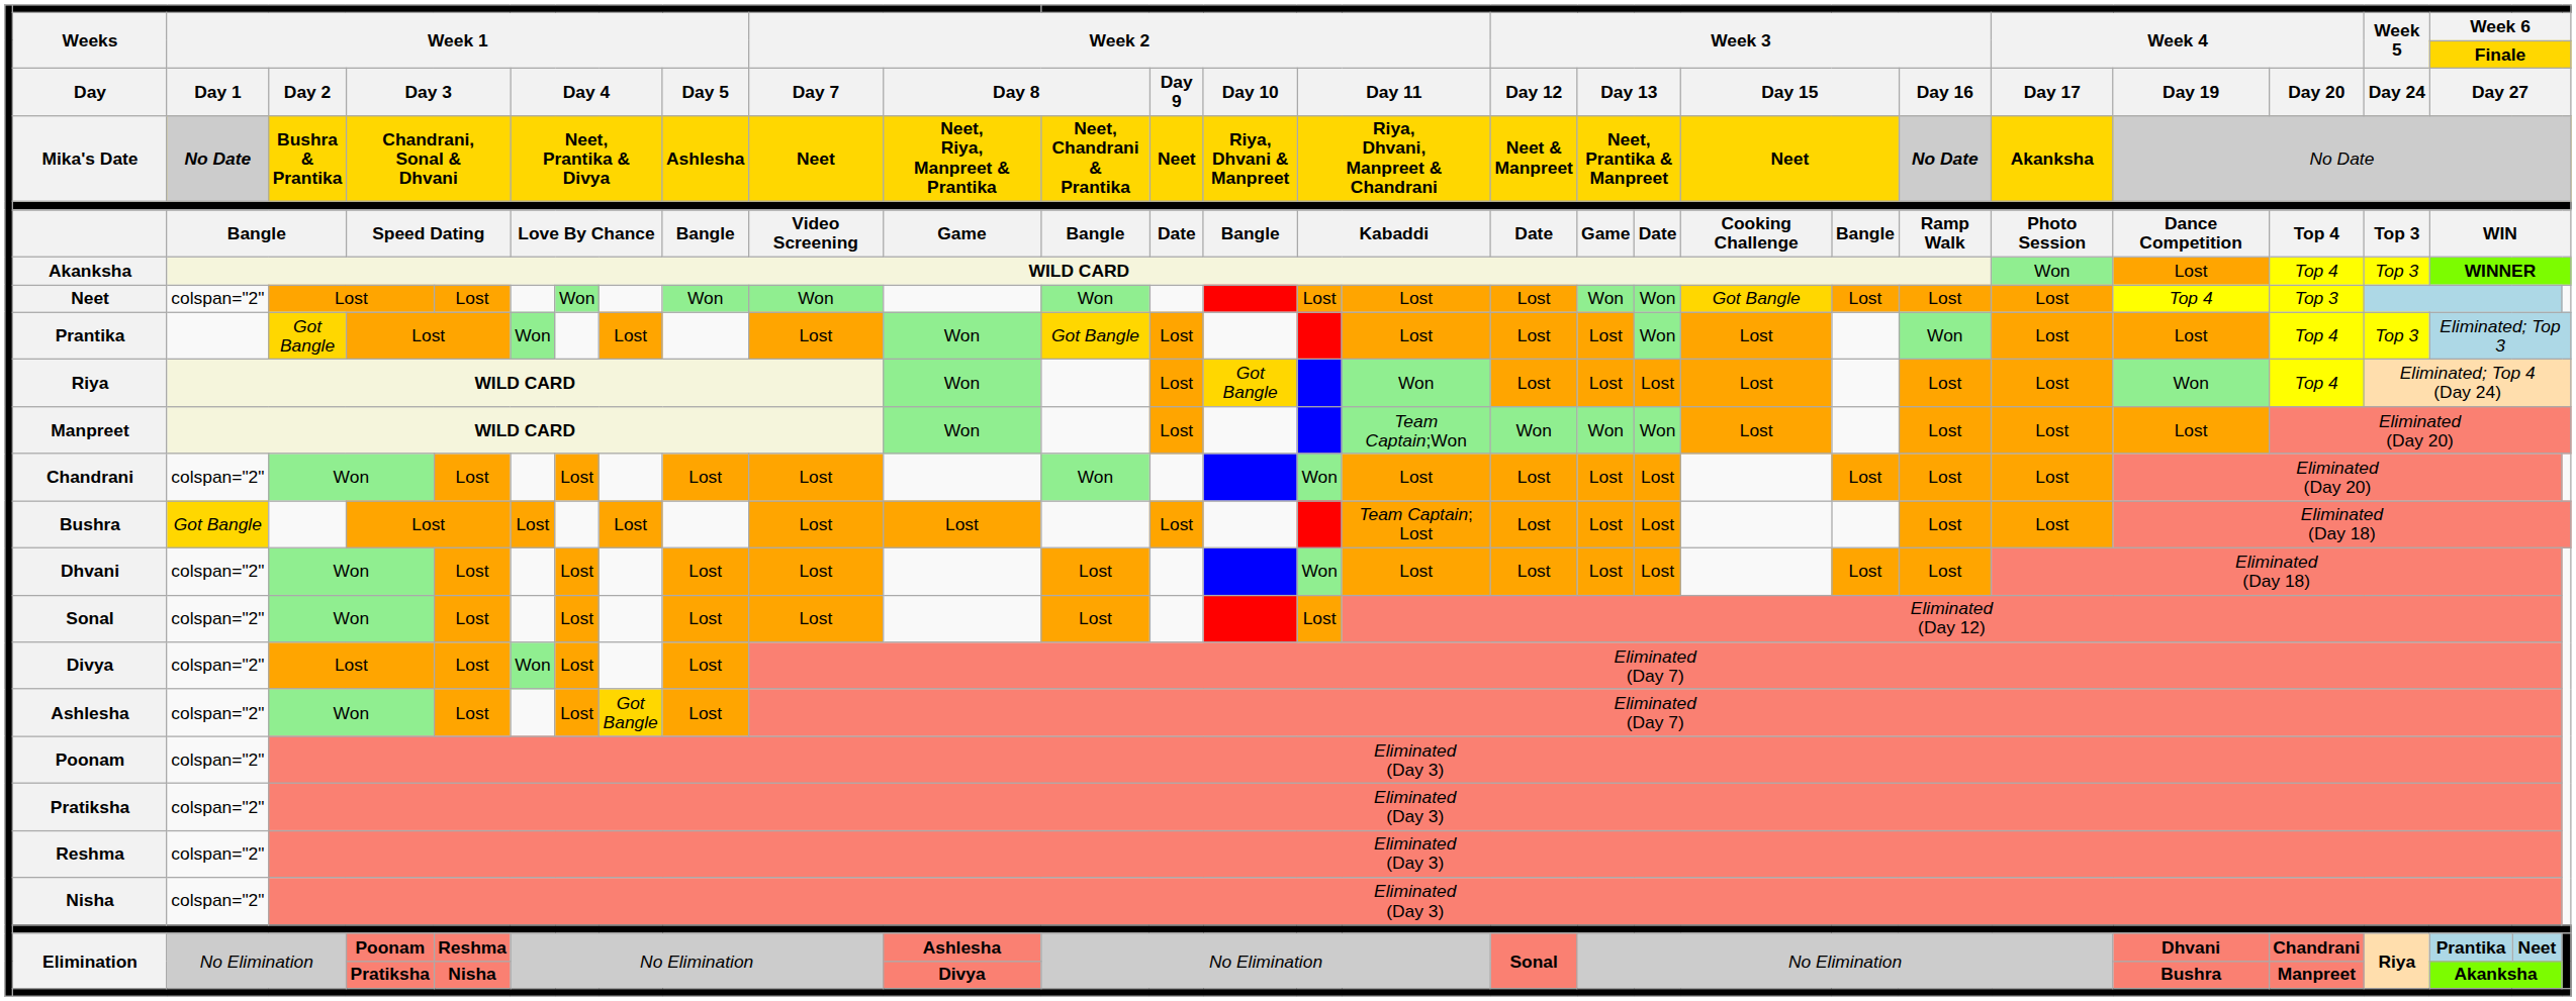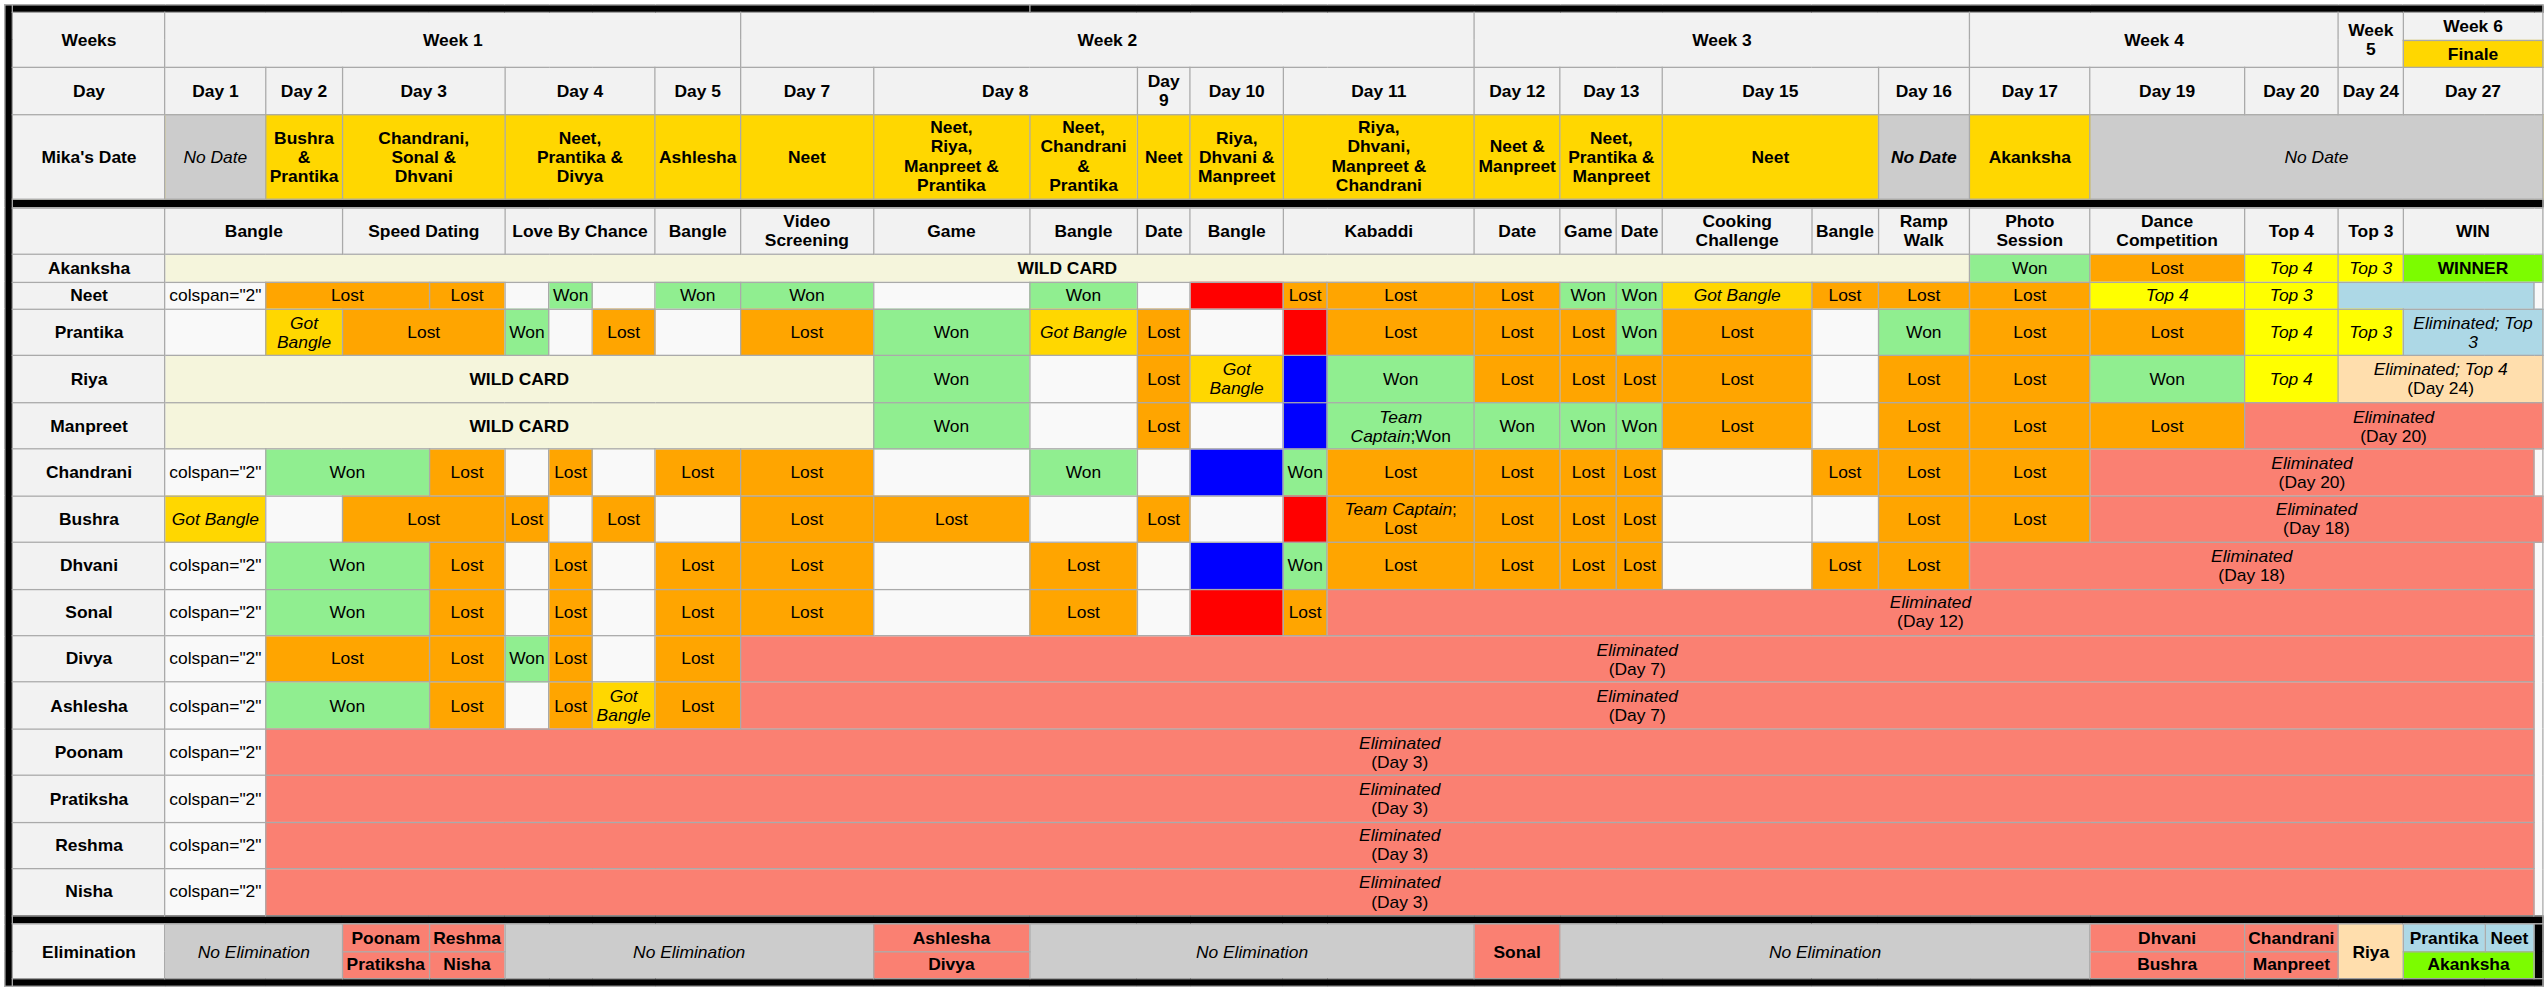Mika's Date | column 3: bold -> normal
